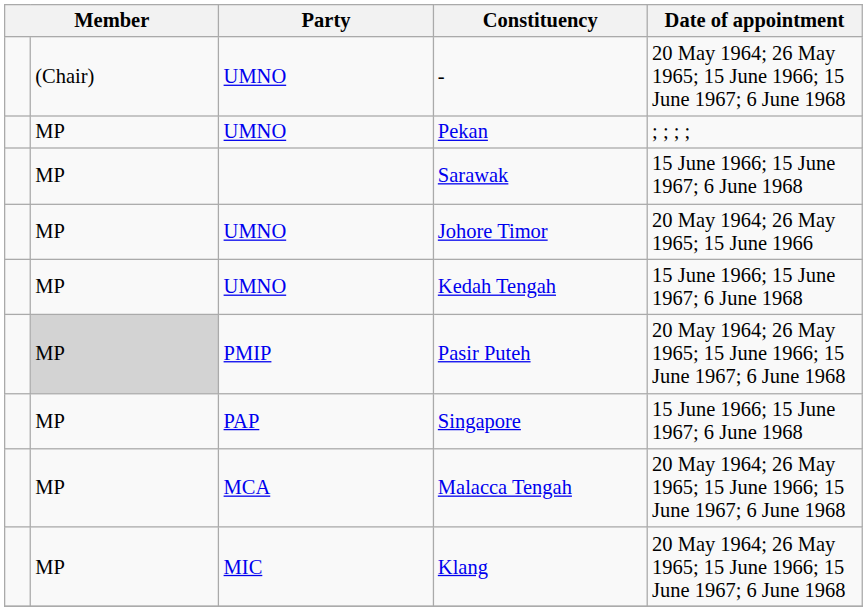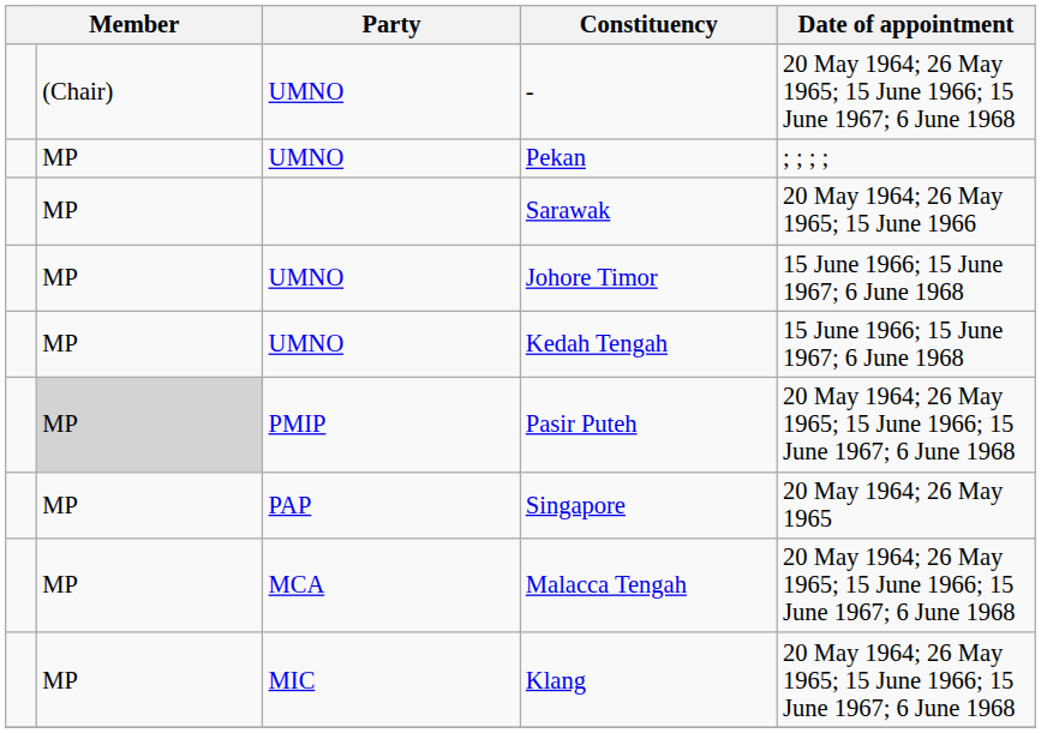Sarawak | Date of appointment: 15 June 1966; 15 June 1967; 6 June 1968 -> 20 May 1964; 26 May 1965; 15 June 1966
Johore Timor | Date of appointment: 20 May 1964; 26 May 1965; 15 June 1966 -> 15 June 1966; 15 June 1967; 6 June 1968
Singapore | Date of appointment: 15 June 1966; 15 June 1967; 6 June 1968 -> 20 May 1964; 26 May 1965
